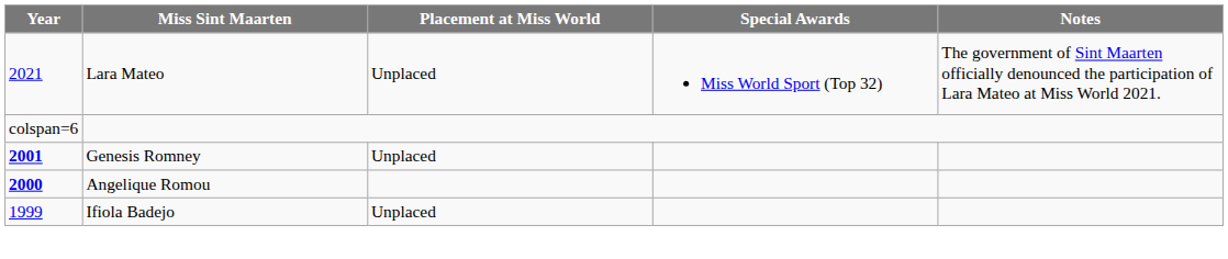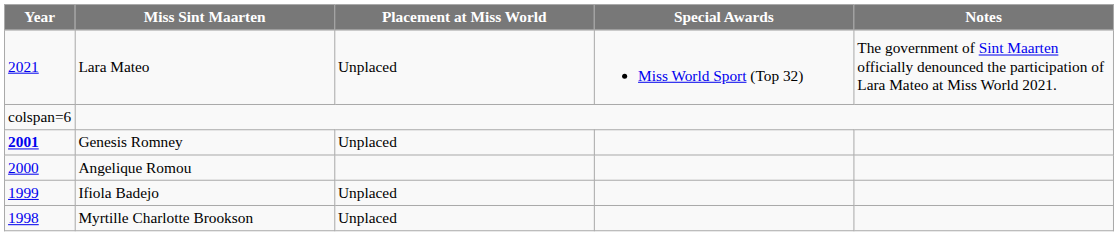Angelique Romou | Year: bold -> normal
+ row: 1998 | Myrtille Charlotte Brookson | Unplaced
